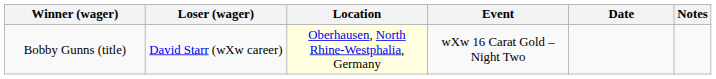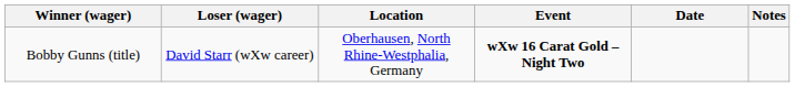row 2 | Location: lightyellow background -> no background
row 2 | Event: normal -> bold
